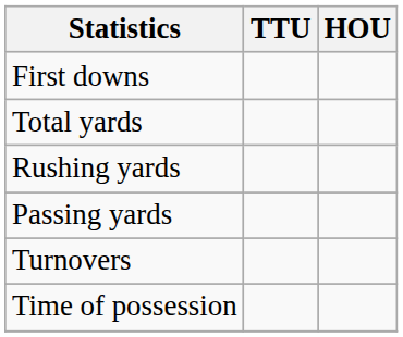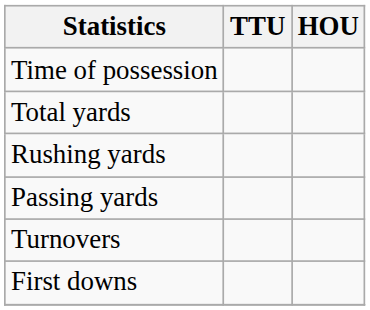rows swapped: First downs <-> Time of possession
